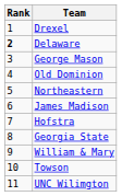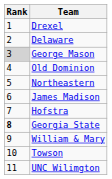Delaware | Rank: bold -> normal
George Mason | Rank: no background -> lightgrey background
Georgia State | Rank: normal -> bold
